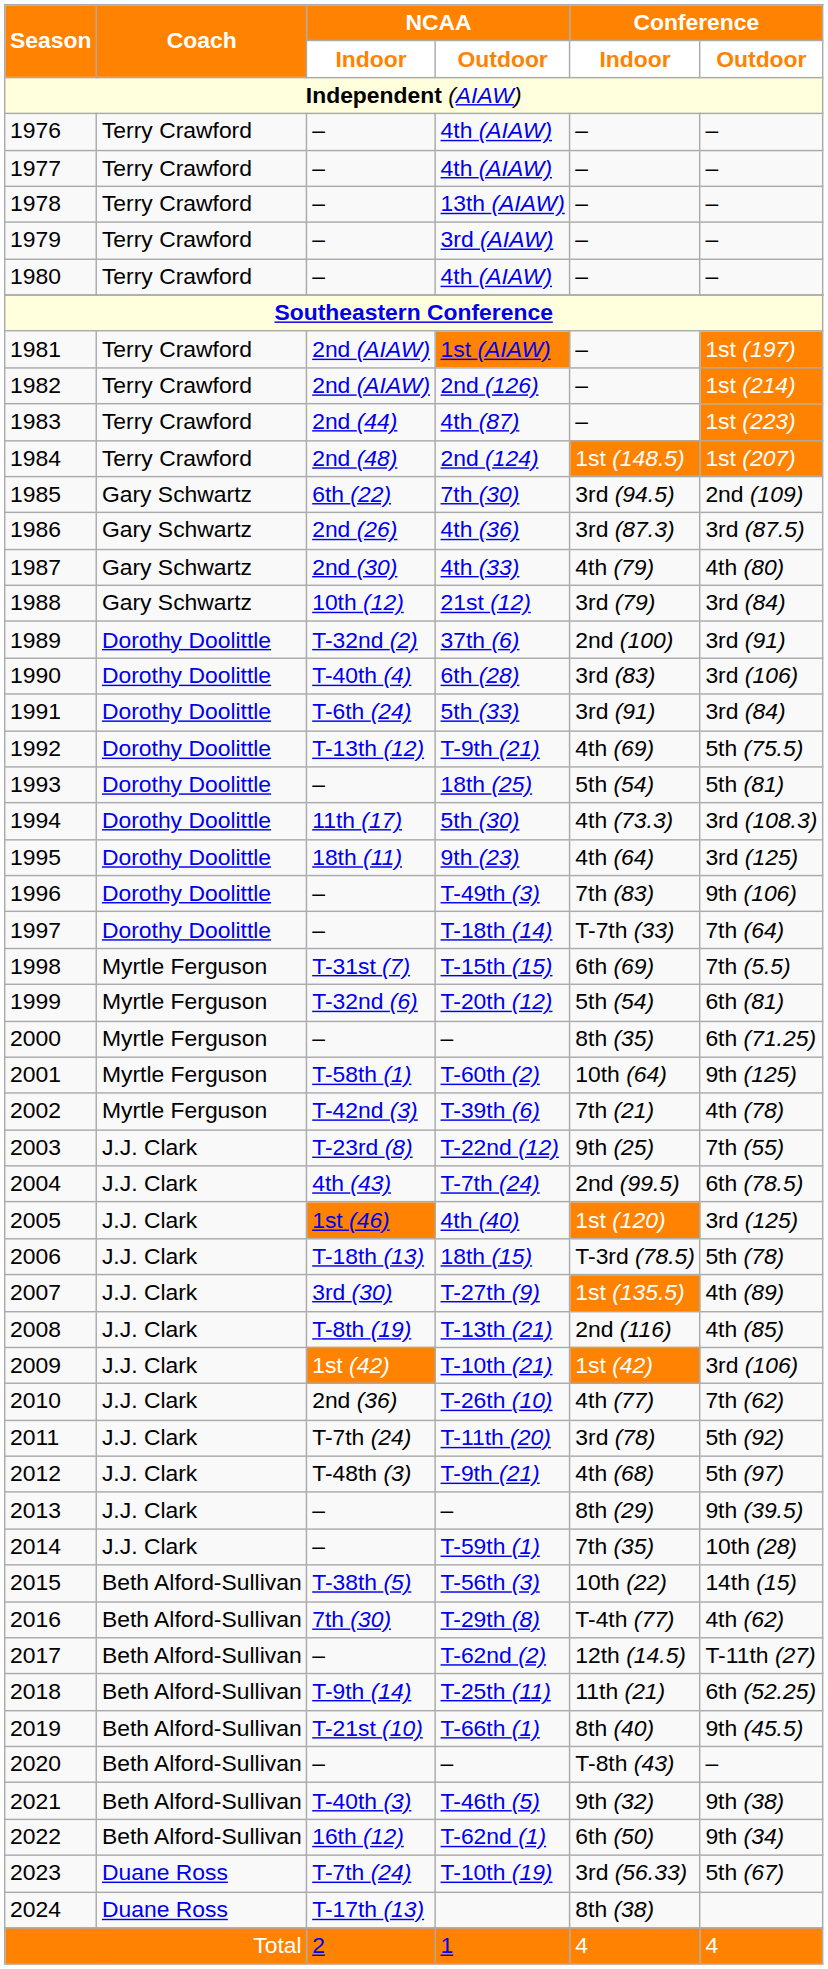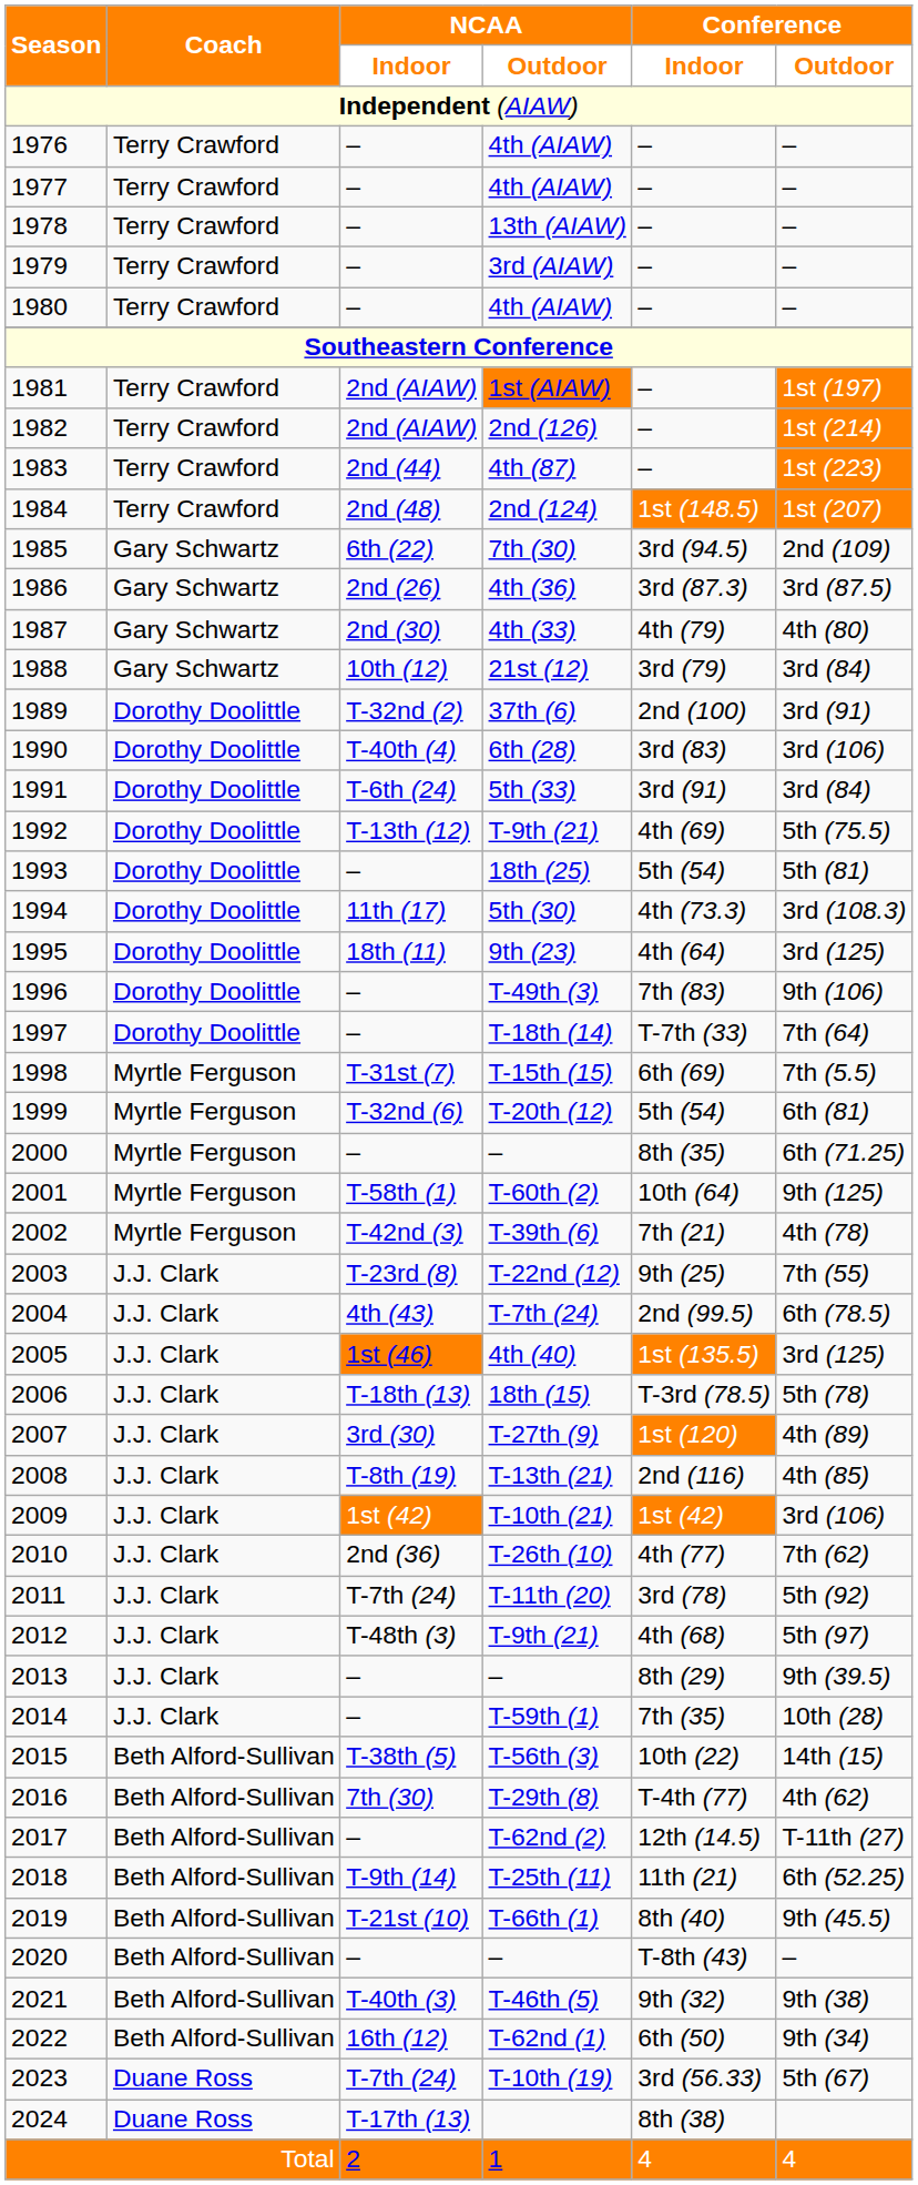4th (40) | column 5: 1st (120) -> 1st (135.5)
T-27th (9) | column 5: 1st (135.5) -> 1st (120)
